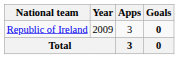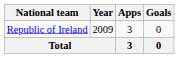Republic of Ireland | Goals: bold -> normal
